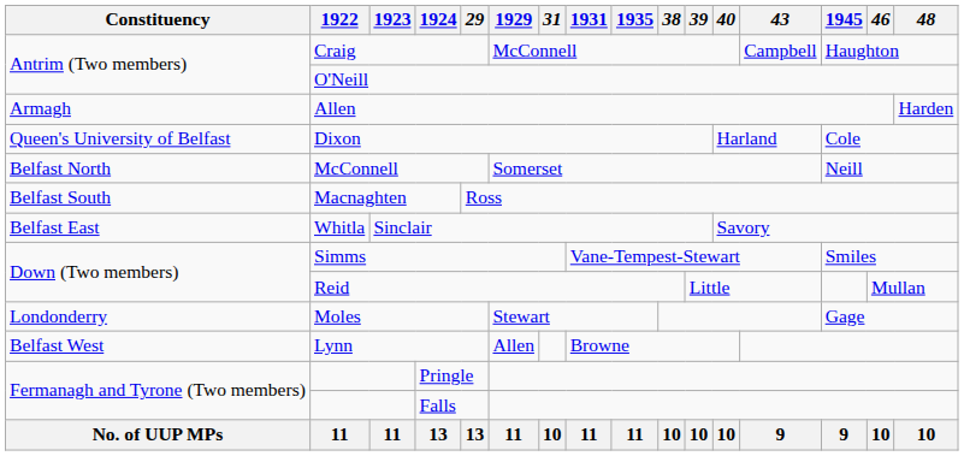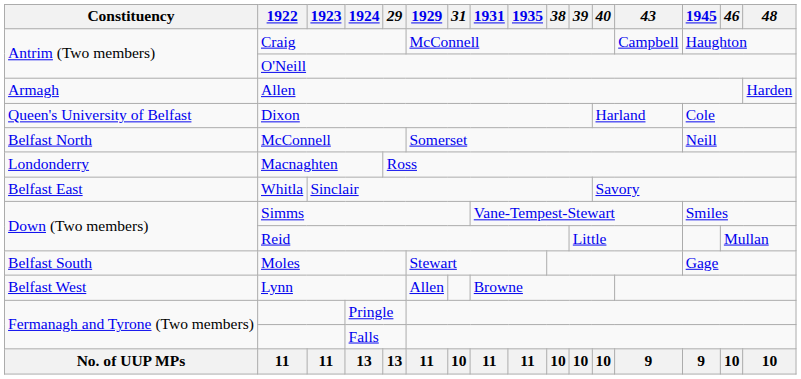Macnaghten | Constituency: Belfast South -> Londonderry
Moles | Constituency: Londonderry -> Belfast South
